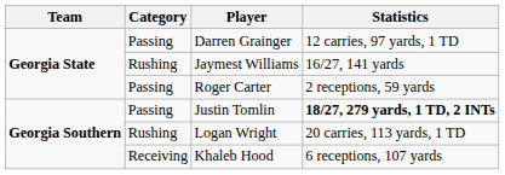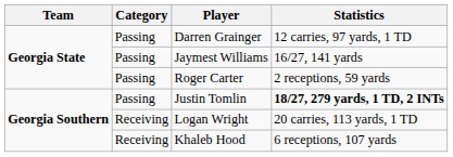Jaymest Williams | Category: Rushing -> Passing
Logan Wright | Category: Rushing -> Receiving
